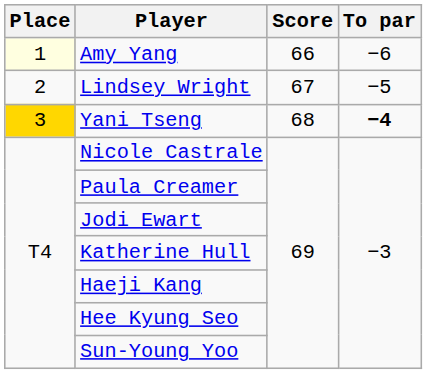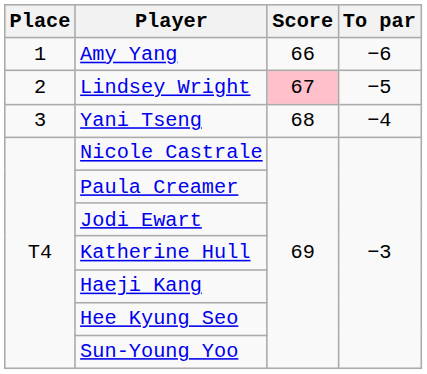Amy Yang | Place: lightyellow background -> no background
Lindsey Wright | Score: no background -> pink background
Yani Tseng | Place: gold background -> no background
Yani Tseng | To par: bold -> normal
